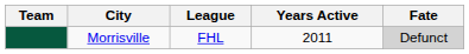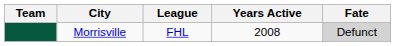Morrisville | Years Active: 2011 -> 2008
